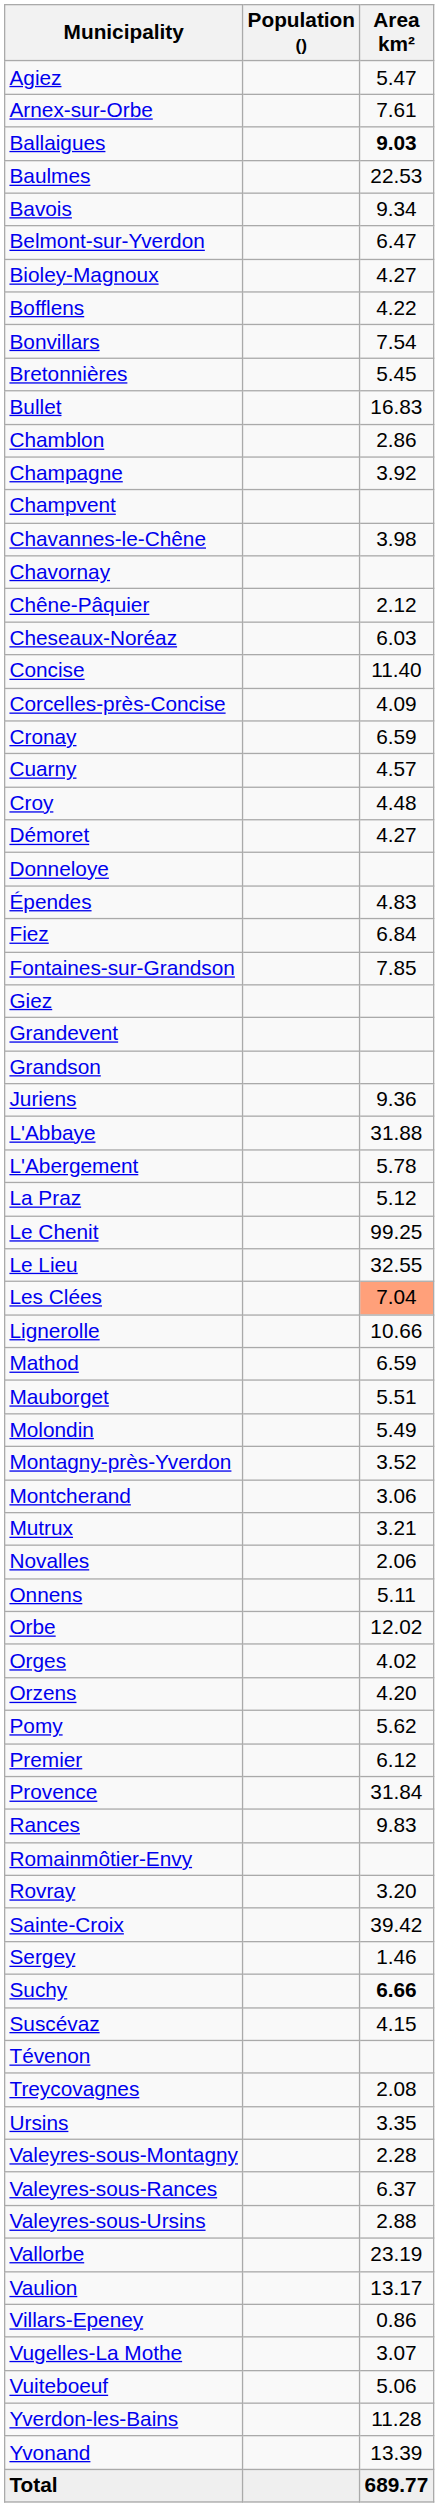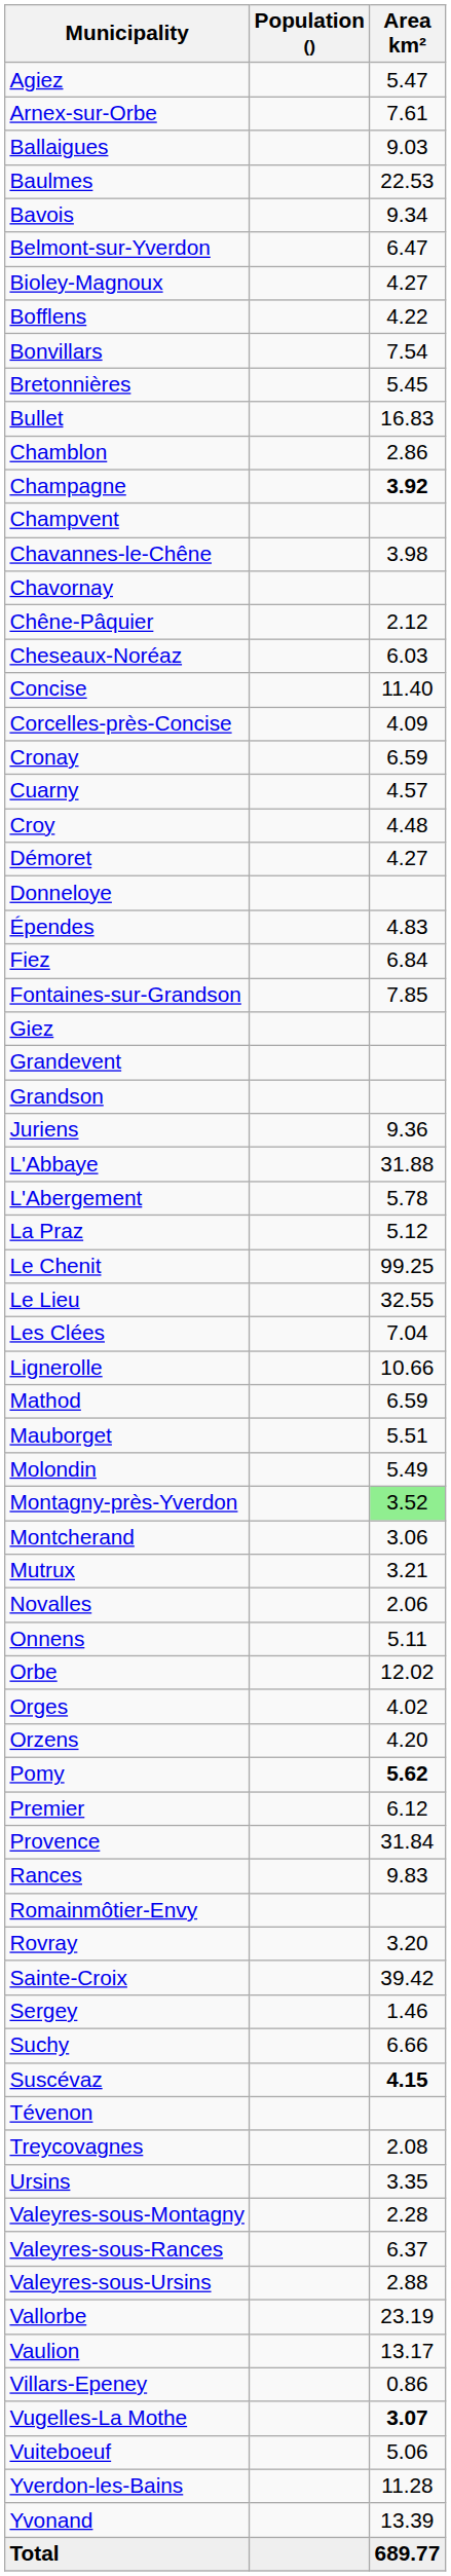Ballaigues | Area km²: bold -> normal
Champagne | Area km²: normal -> bold
Les Clées | Area km²: lightsalmon background -> no background
Montagny-près-Yverdon | Area km²: no background -> lightgreen background
Pomy | Area km²: normal -> bold
Suchy | Area km²: bold -> normal
Suscévaz | Area km²: normal -> bold
Vugelles-La Mothe | Area km²: normal -> bold
